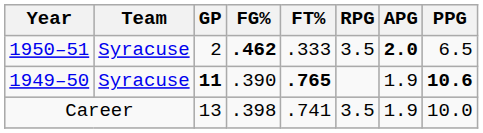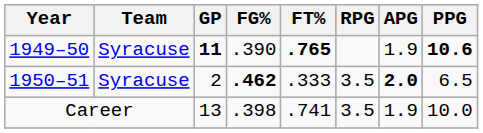rows swapped: 1949–50 <-> 1950–51
